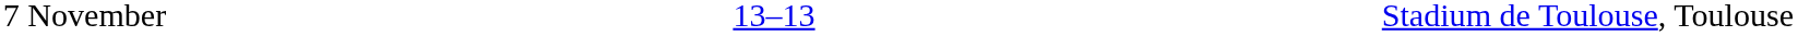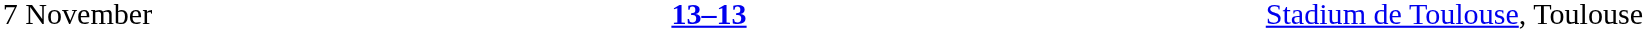7 November | column 2: normal -> bold
